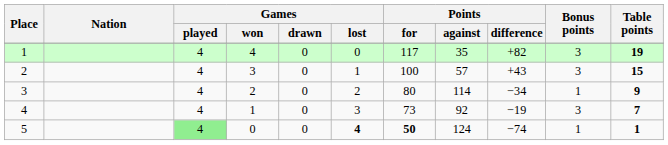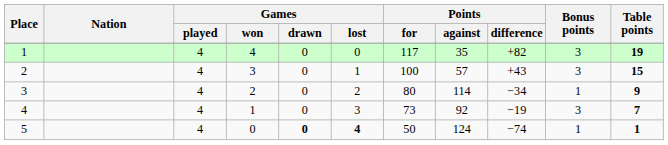5 | Games / played: lightgreen background -> no background
5 | Games / drawn: normal -> bold
5 | Points / for: bold -> normal
